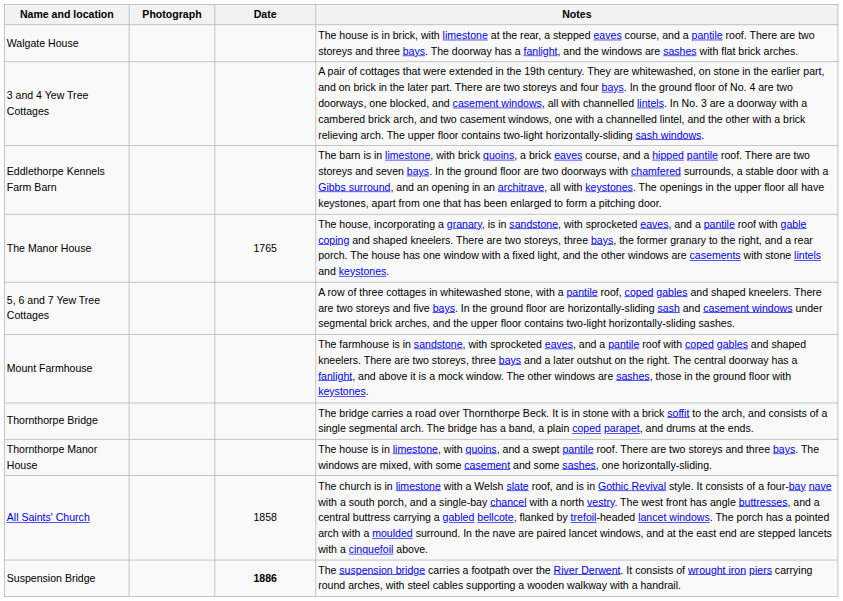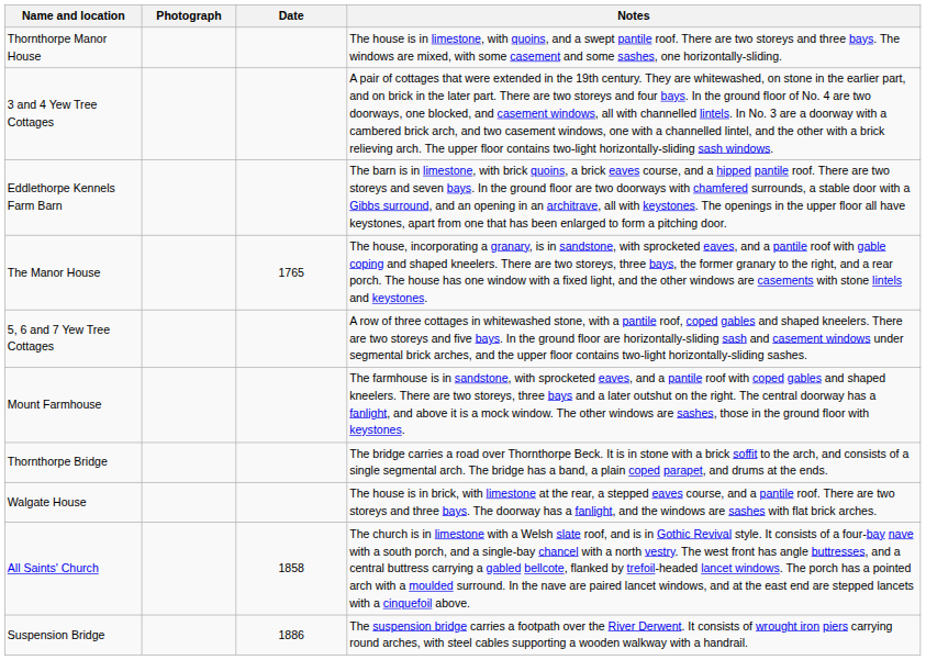rows swapped: Thornthorpe Manor House <-> Walgate House
Suspension Bridge | Date: bold -> normal
